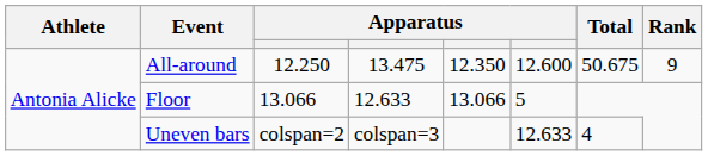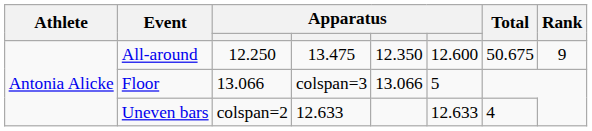Floor | column 4: 12.633 -> colspan=3
Uneven bars | column 4: colspan=3 -> 12.633
